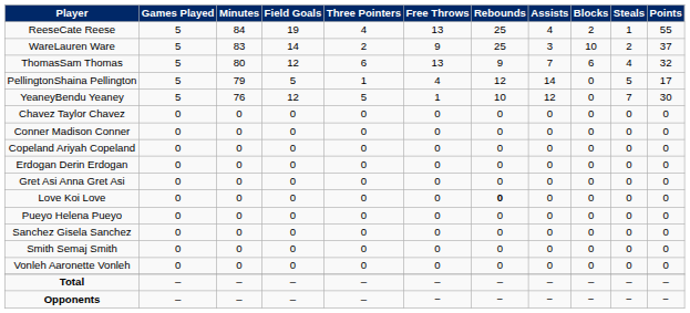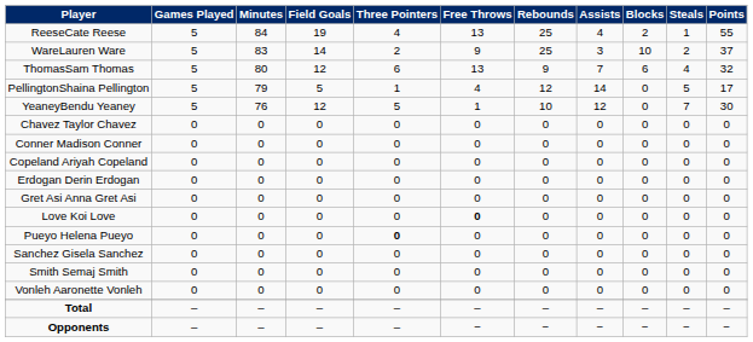Love Koi Love | Free Throws: normal -> bold
Love Koi Love | Rebounds: bold -> normal
Pueyo Helena Pueyo | Three Pointers: normal -> bold
